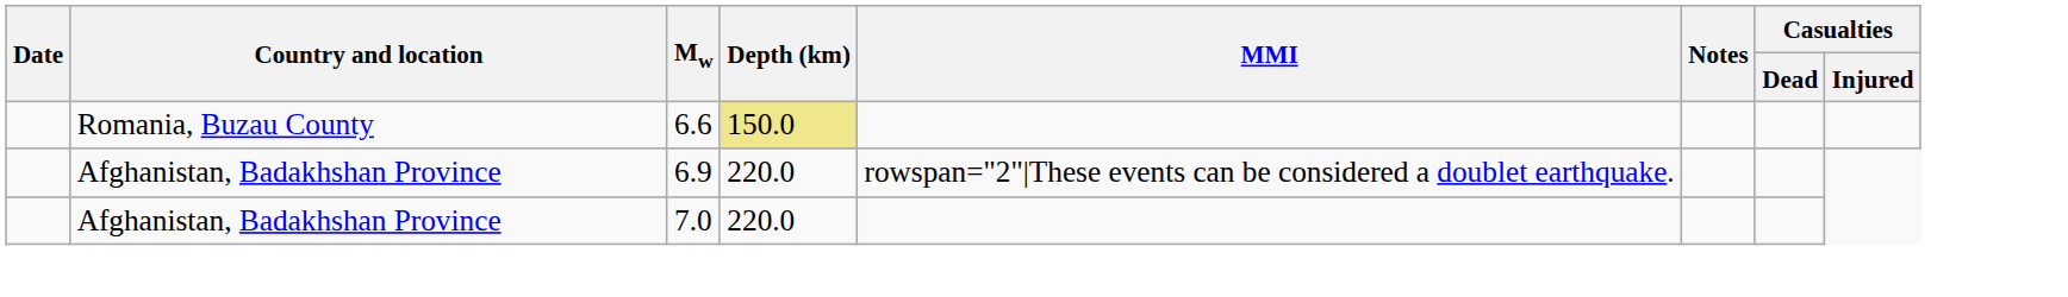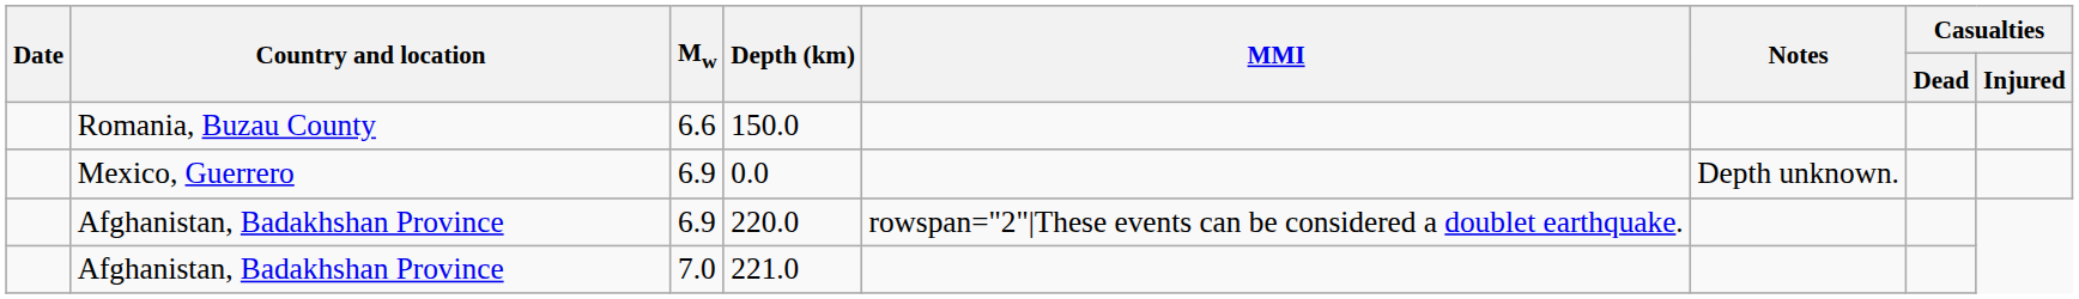Romania, Buzau County | Depth (km): khaki background -> no background
+ row: Mexico, Guerrero | 6.9 | 0.0 | Depth unknown.
Afghanistan, Badakhshan Province / 7.0 | Depth (km): 220.0 -> 221.0
